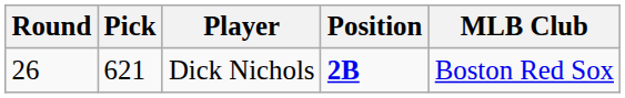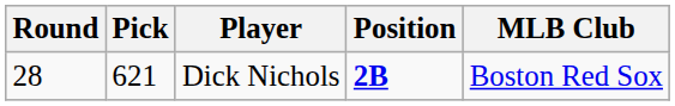Dick Nichols | Round: 26 -> 28
